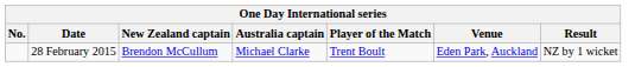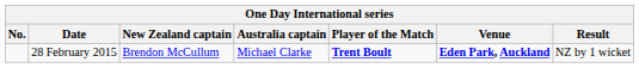28 February 2015 | Player of the Match: normal -> bold
28 February 2015 | Venue: normal -> bold
